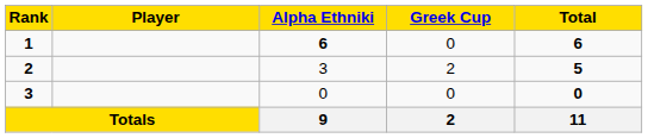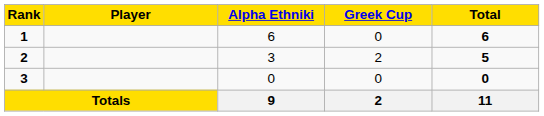1 | Alpha Ethniki: bold -> normal
